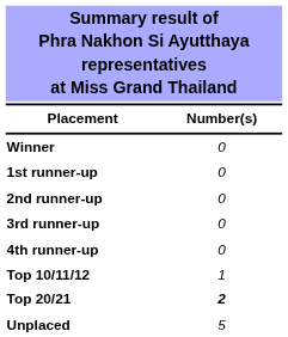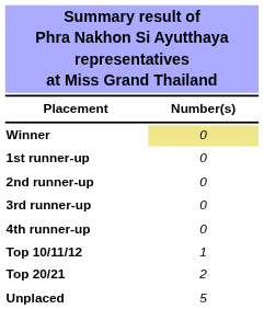row 3 | column 2: no background -> khaki background
row 9 | column 2: bold -> normal
